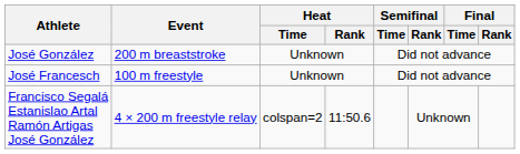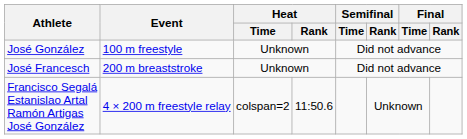José González | Event: 200 m breaststroke -> 100 m freestyle
José Francesch | Event: 100 m freestyle -> 200 m breaststroke
